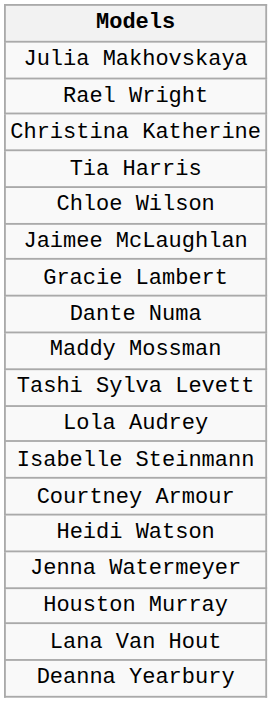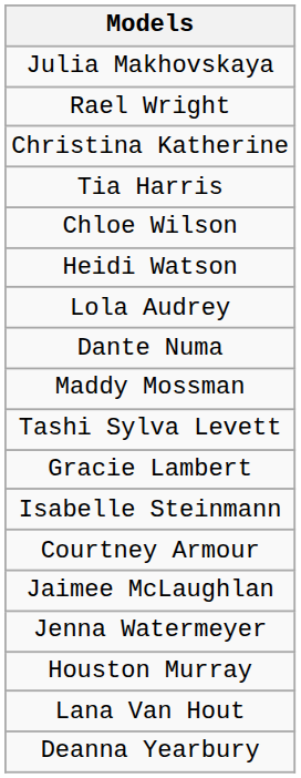row 7 | column 1: Jaimee McLaughlan -> Heidi Watson
row 8 | column 1: Gracie Lambert -> Lola Audrey
row 12 | column 1: Lola Audrey -> Gracie Lambert
row 15 | column 1: Heidi Watson -> Jaimee McLaughlan
